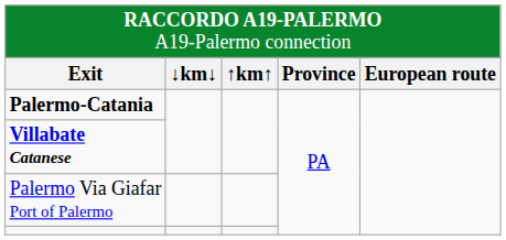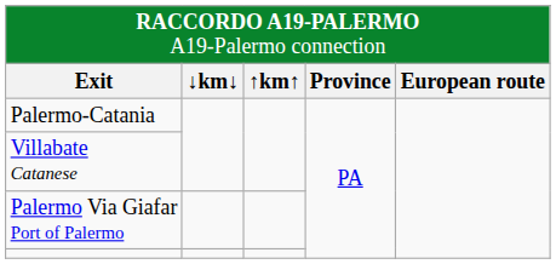Palermo-Catania | column 1: bold -> normal
Villabate Catanese | column 1: bold -> normal
